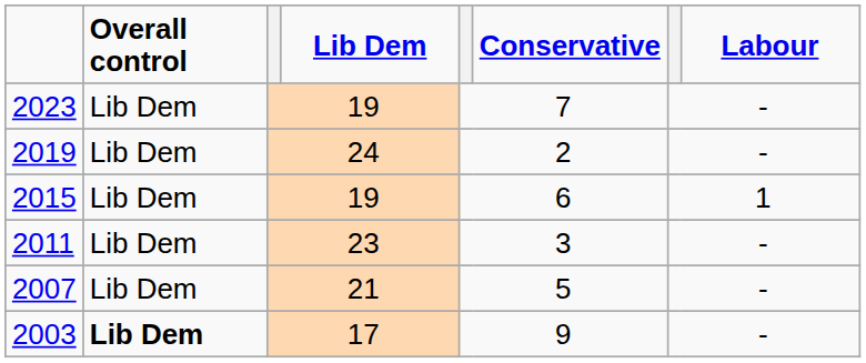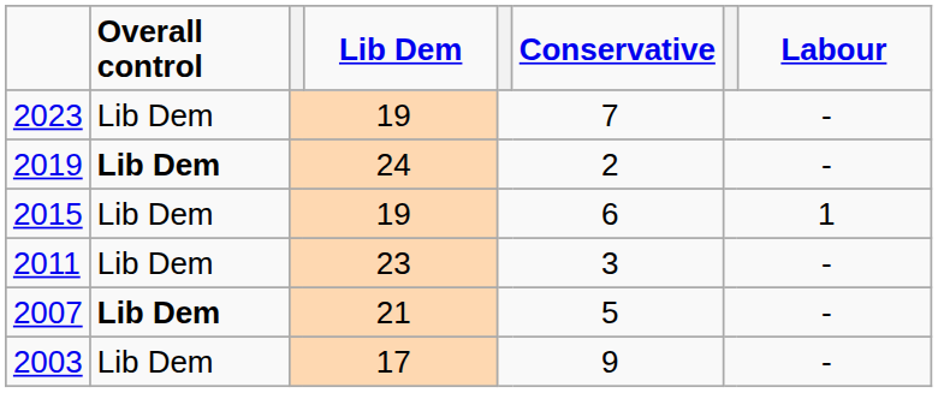2019 | Overall control: normal -> bold
2007 | Overall control: normal -> bold
2003 | Overall control: bold -> normal
